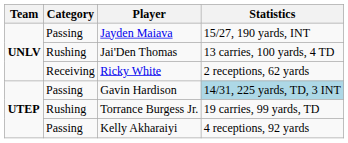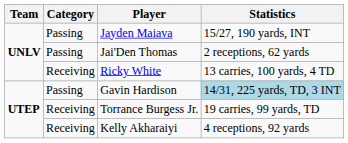Jai'Den Thomas | Category: Rushing -> Passing
Jai'Den Thomas | Statistics: 13 carries, 100 yards, 4 TD -> 2 receptions, 62 yards
Ricky White | Statistics: 2 receptions, 62 yards -> 13 carries, 100 yards, 4 TD
Torrance Burgess Jr. | Category: Rushing -> Receiving
Kelly Akharaiyi | Category: Passing -> Receiving
